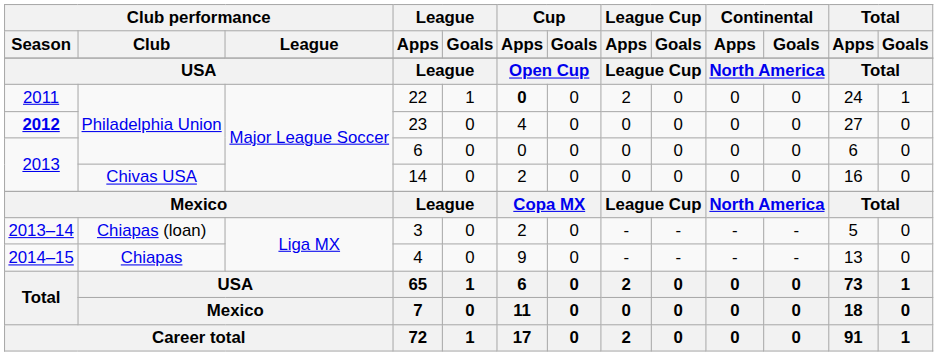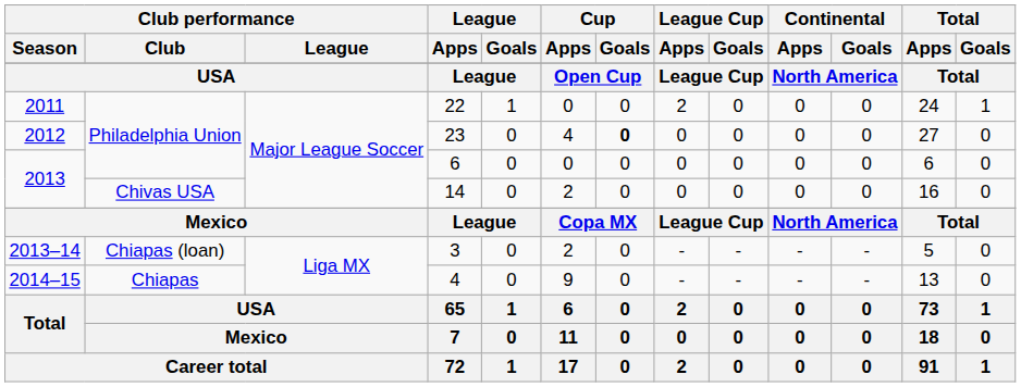22 | Cup / Apps: bold -> normal
23 | Club performance / Season: bold -> normal
23 | Cup / Goals: normal -> bold
